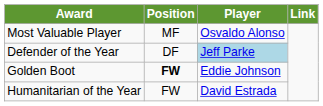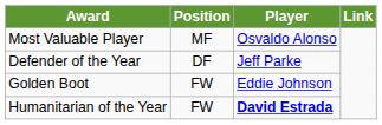Defender of the Year | Player: lightblue background -> no background
Golden Boot | Position: bold -> normal
Humanitarian of the Year | Player: normal -> bold
